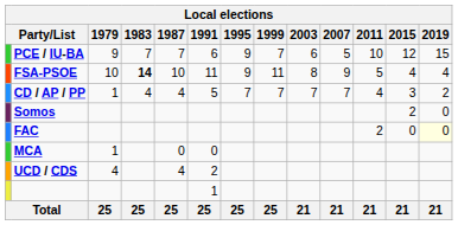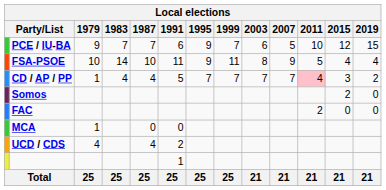FSA-PSOE | 1983: bold -> normal
CD / AP / PP | 2011: no background -> pink background
FAC | 2019: lightyellow background -> no background
